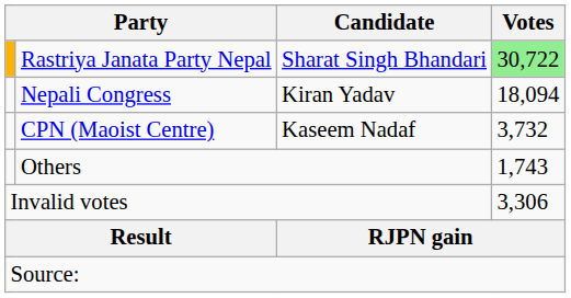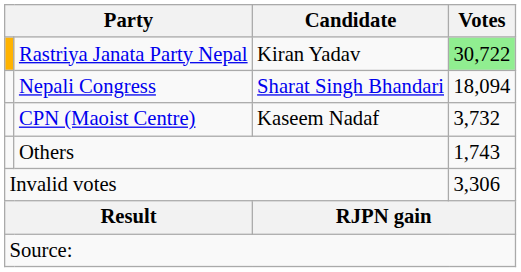Rastriya Janata Party Nepal | Candidate: Sharat Singh Bhandari -> Kiran Yadav
Nepali Congress | Candidate: Kiran Yadav -> Sharat Singh Bhandari
